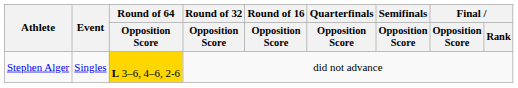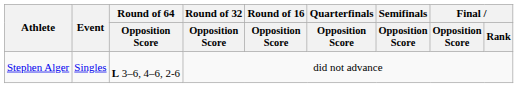Stephen Alger | Round of 64 / Opposition Score: gold background -> no background
